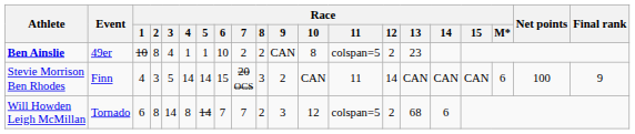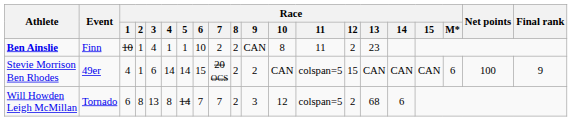Ben Ainslie | Event: 49er -> Finn
Ben Ainslie | Race / 2: 8 -> 1
Ben Ainslie | Race / 11: colspan=5 -> 11
Stevie Morrison Ben Rhodes | Event: Finn -> 49er
Stevie Morrison Ben Rhodes | Race / 2: 3 -> 1
Stevie Morrison Ben Rhodes | Race / 3: 5 -> 6
Stevie Morrison Ben Rhodes | Race / 8: 3 -> 2
Stevie Morrison Ben Rhodes | Race / 11: 11 -> colspan=5
Stevie Morrison Ben Rhodes | Race / 12: 14 -> 15
Will Howden Leigh McMillan | Race / 3: 14 -> 13
